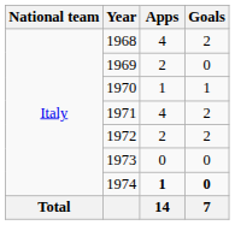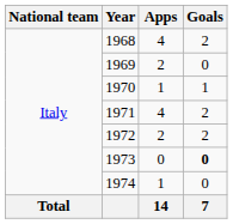1973 | Goals: normal -> bold
1974 | Apps: bold -> normal
1974 | Goals: bold -> normal
